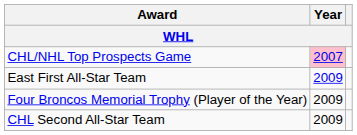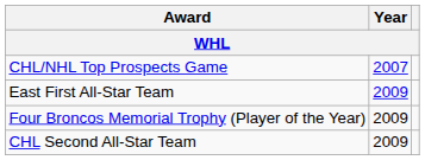CHL/NHL Top Prospects Game | Year: pink background -> no background
